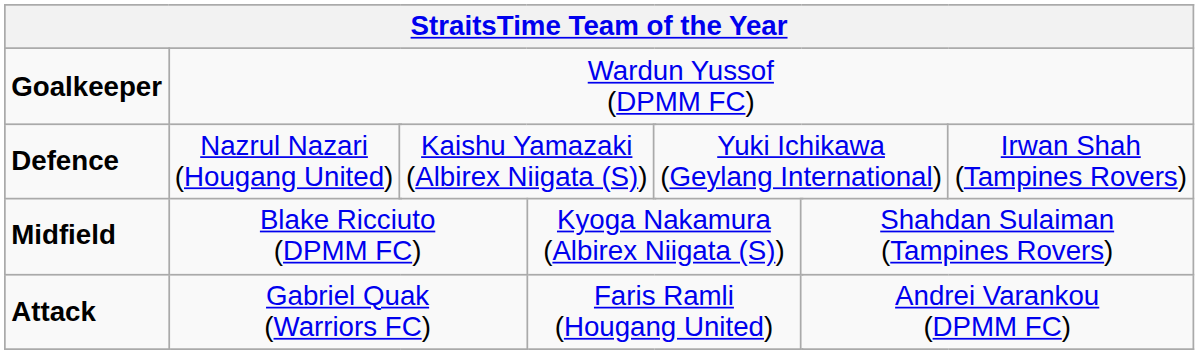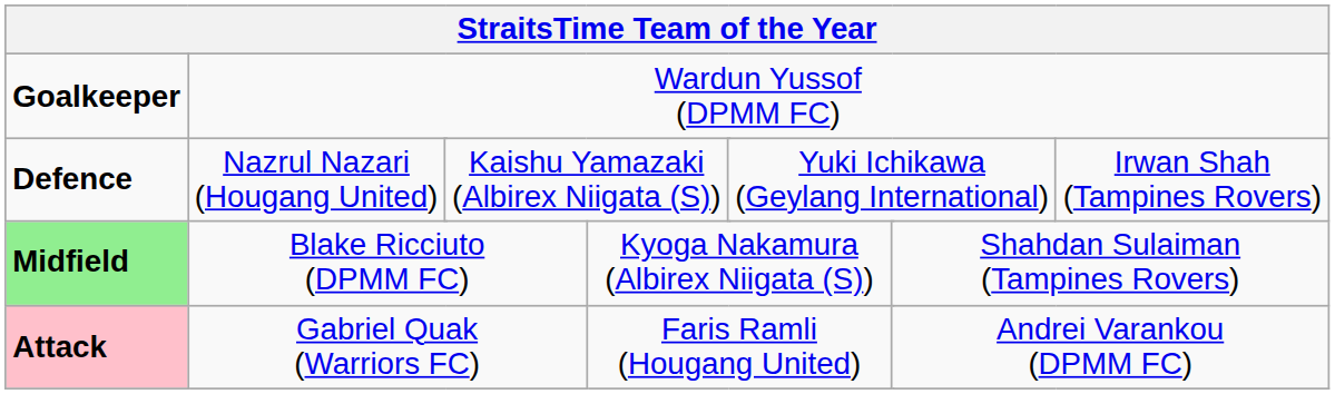Midfield | column 1: no background -> lightgreen background
Attack | column 1: no background -> pink background
